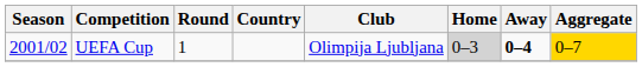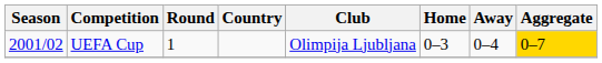UEFA Cup | Home: lightgrey background -> no background
UEFA Cup | Away: bold -> normal
